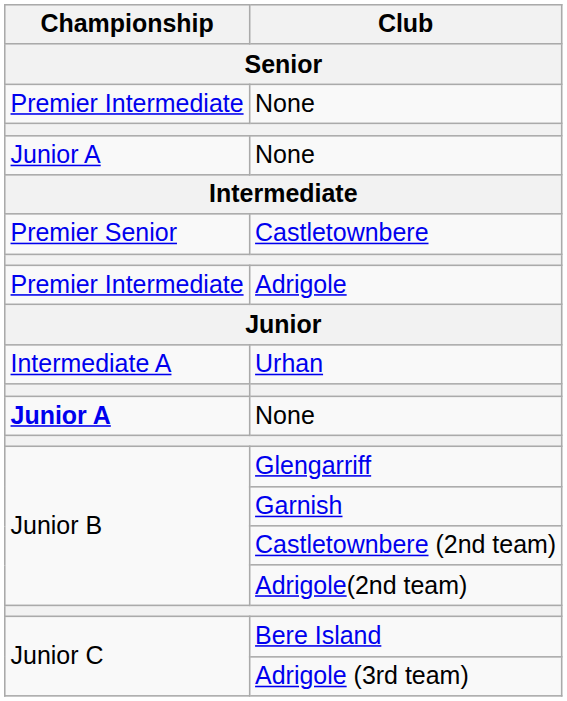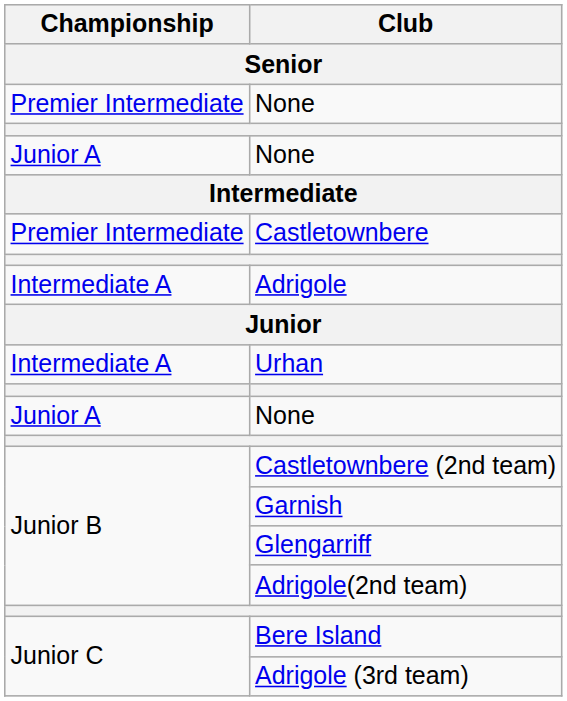row 7 | Championship: Premier Senior -> Premier Intermediate
row 9 | Championship: Premier Intermediate -> Intermediate A
row 13 | Championship: bold -> normal
row 15 | Club: Glengarriff -> Castletownbere (2nd team)
row 17 | Club: Castletownbere (2nd team) -> Glengarriff
